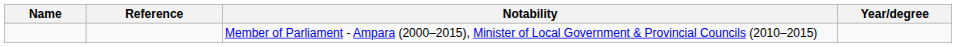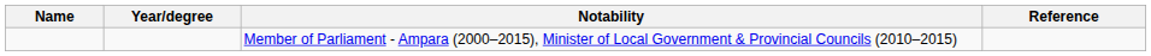columns swapped: Year/degree <-> Reference
